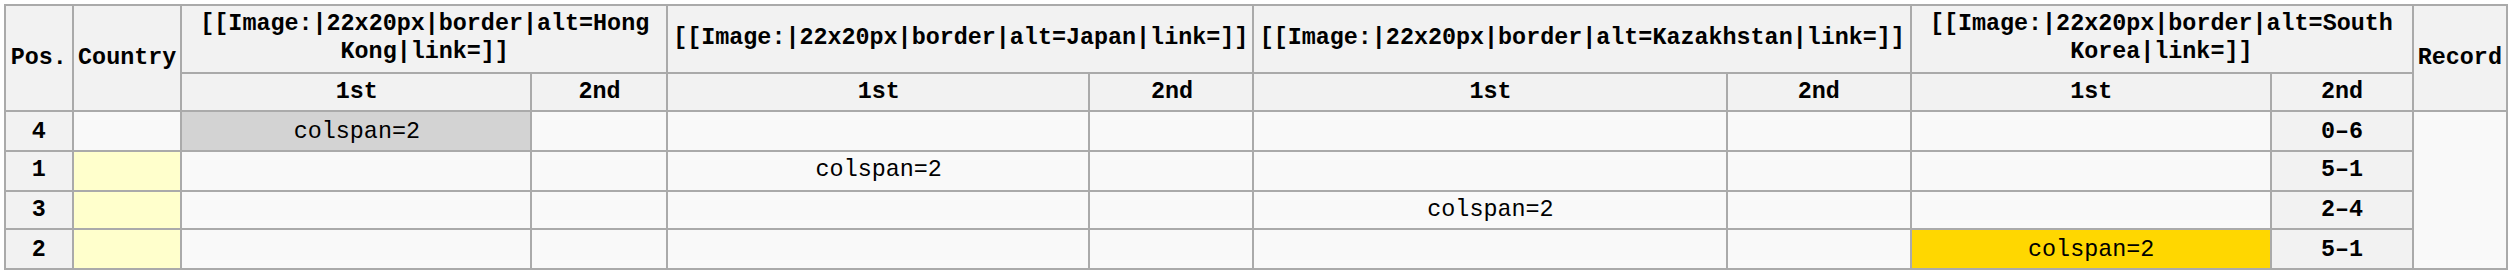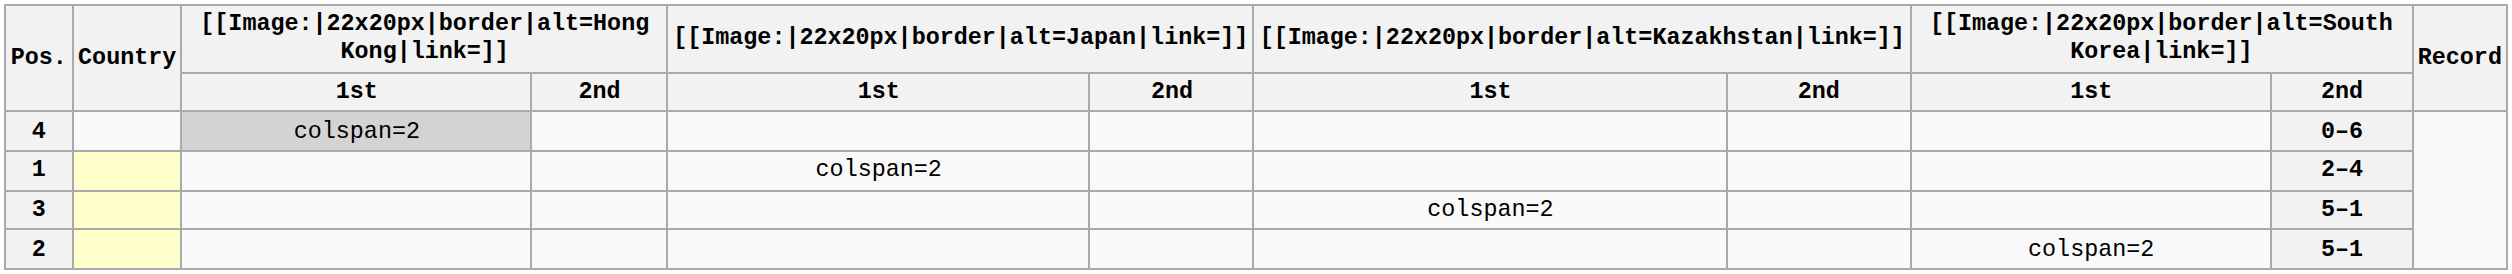1 | [[Image:|22x20px|border|alt=South Korea|link=]] / 2nd: 5–1 -> 2–4
3 | [[Image:|22x20px|border|alt=South Korea|link=]] / 2nd: 2–4 -> 5–1
2 | [[Image:|22x20px|border|alt=South Korea|link=]] / 1st: gold background -> no background
